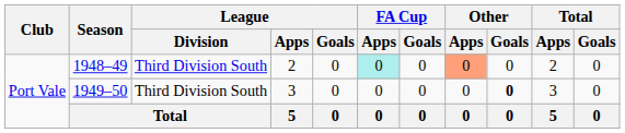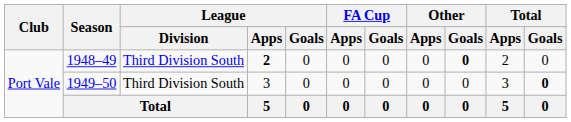1948–49 | League / Apps: normal -> bold
1948–49 | FA Cup / Apps: paleturquoise background -> no background
1948–49 | Other / Apps: lightsalmon background -> no background
1948–49 | Other / Goals: normal -> bold
1949–50 | Other / Goals: bold -> normal
1949–50 | Total / Goals: normal -> bold
